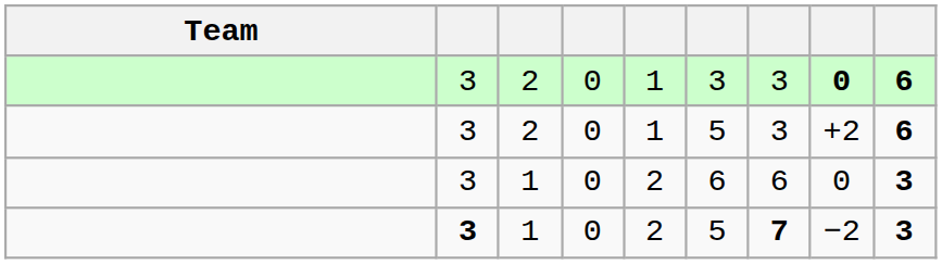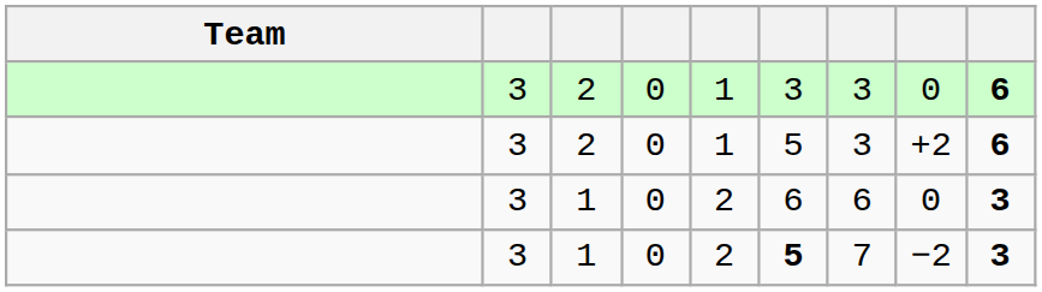row 2 | column 8: bold -> normal
row 5 | column 2: bold -> normal
row 5 | column 6: normal -> bold
row 5 | column 7: bold -> normal
